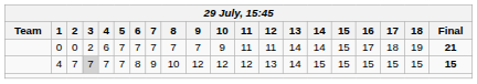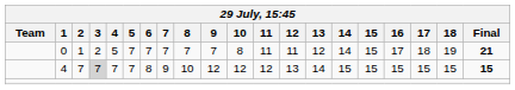row 3 | 2: 0 -> 1
row 3 | 4: 6 -> 5
row 3 | 10: 9 -> 8
row 3 | 13: 14 -> 12
